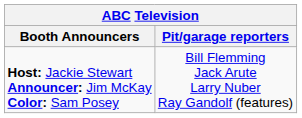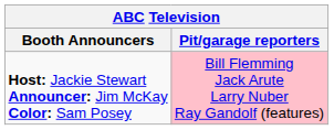Host: Jackie Stewart Announcer: Jim McKay Color: Sam Posey | Pit/garage reporters: no background -> pink background
